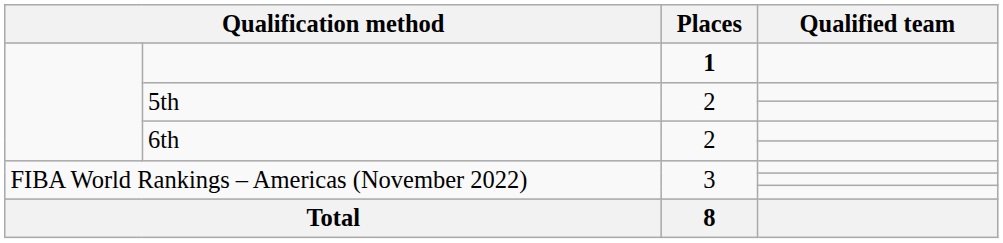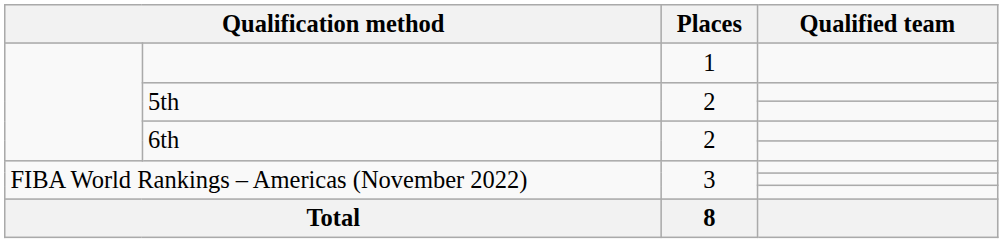row 2 | Places: bold -> normal
